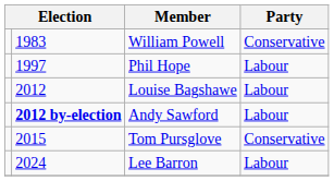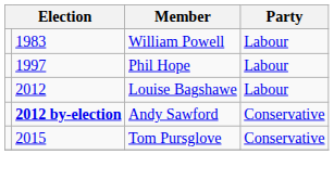William Powell | Party: Conservative -> Labour
Andy Sawford | Party: Labour -> Conservative
- row: 2024 | Lee Barron | Labour
